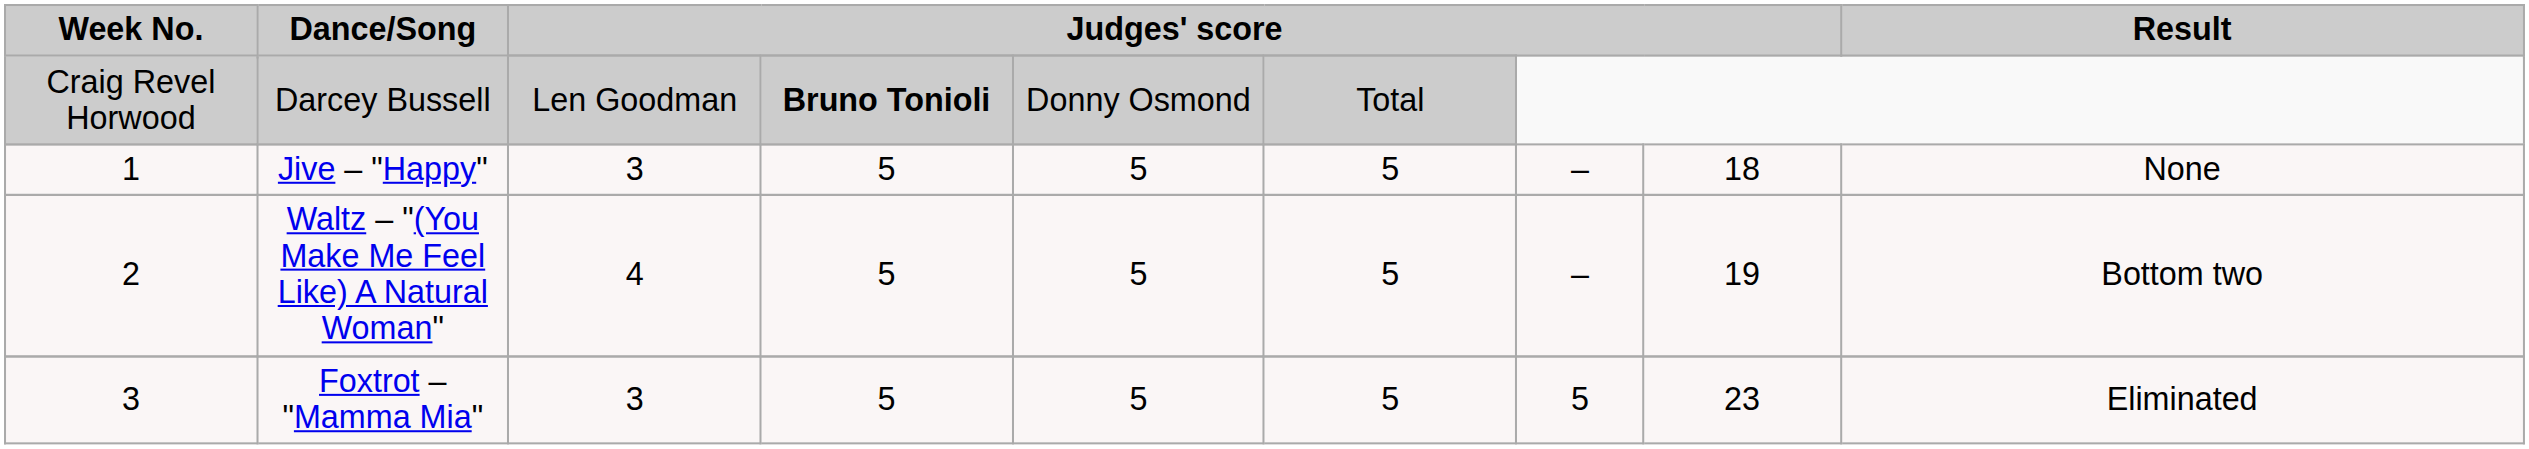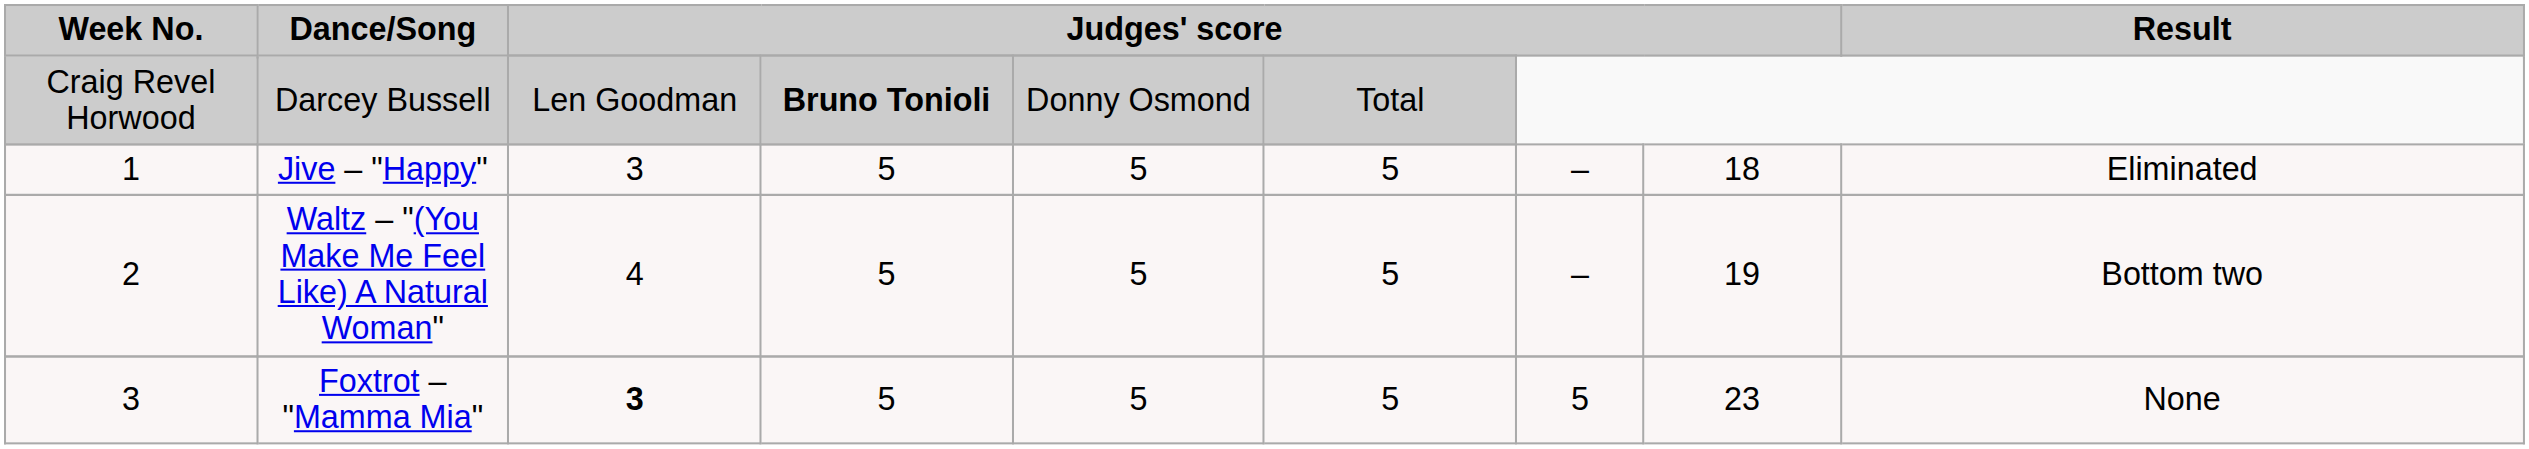Jive – "Happy" | Result: None -> Eliminated
Foxtrot – "Mamma Mia" | column 3: normal -> bold
Foxtrot – "Mamma Mia" | Result: Eliminated -> None
